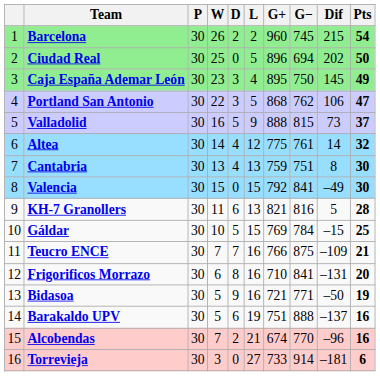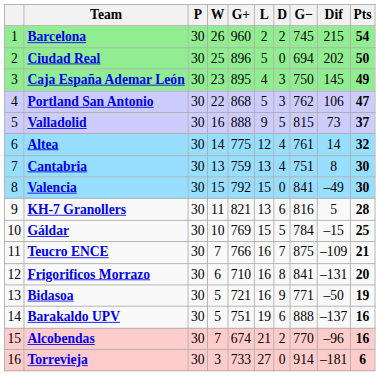columns swapped: D <-> G+
